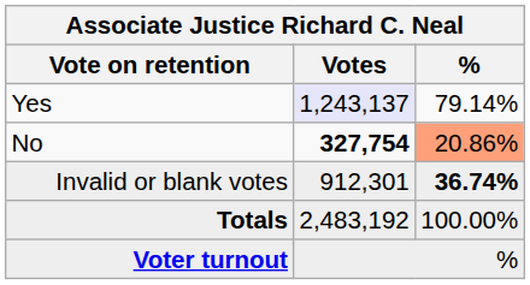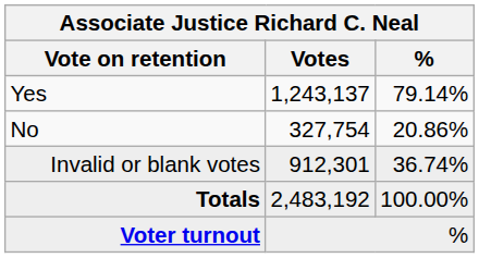Yes | Votes: lavender background -> no background
No | Votes: bold -> normal
No | %: lightsalmon background -> no background
Invalid or blank votes | %: bold -> normal
